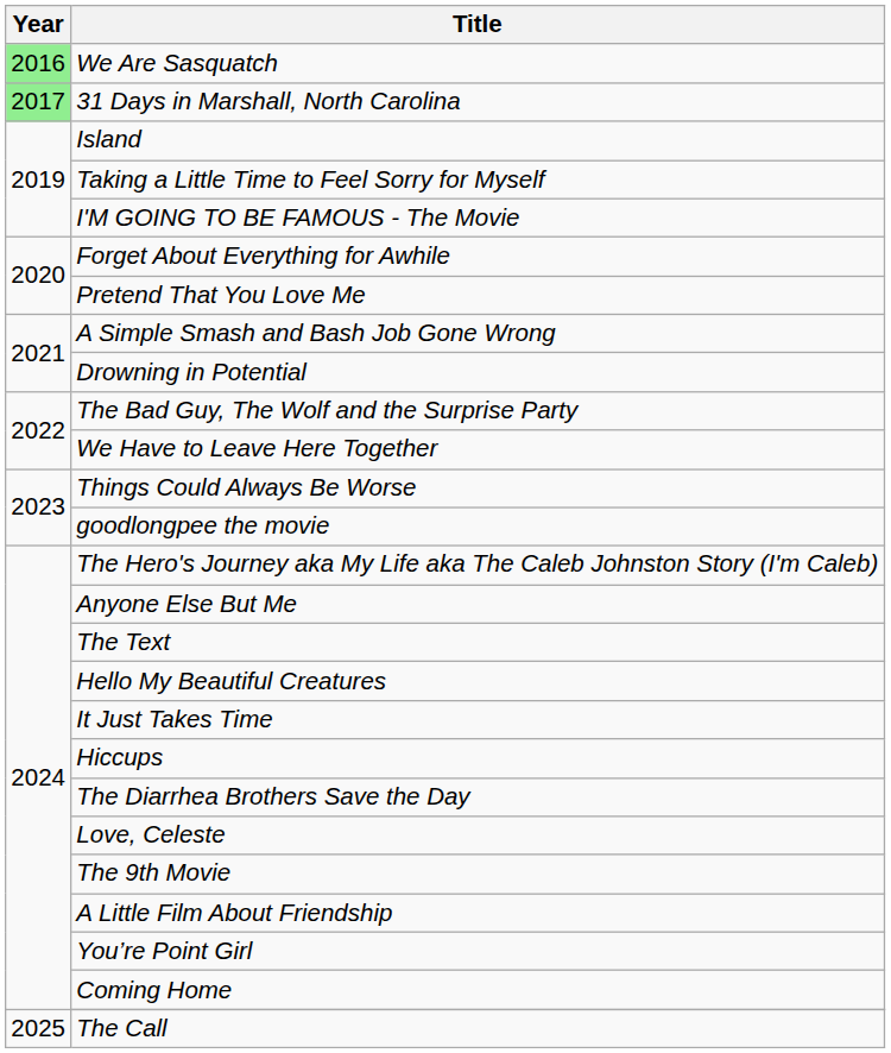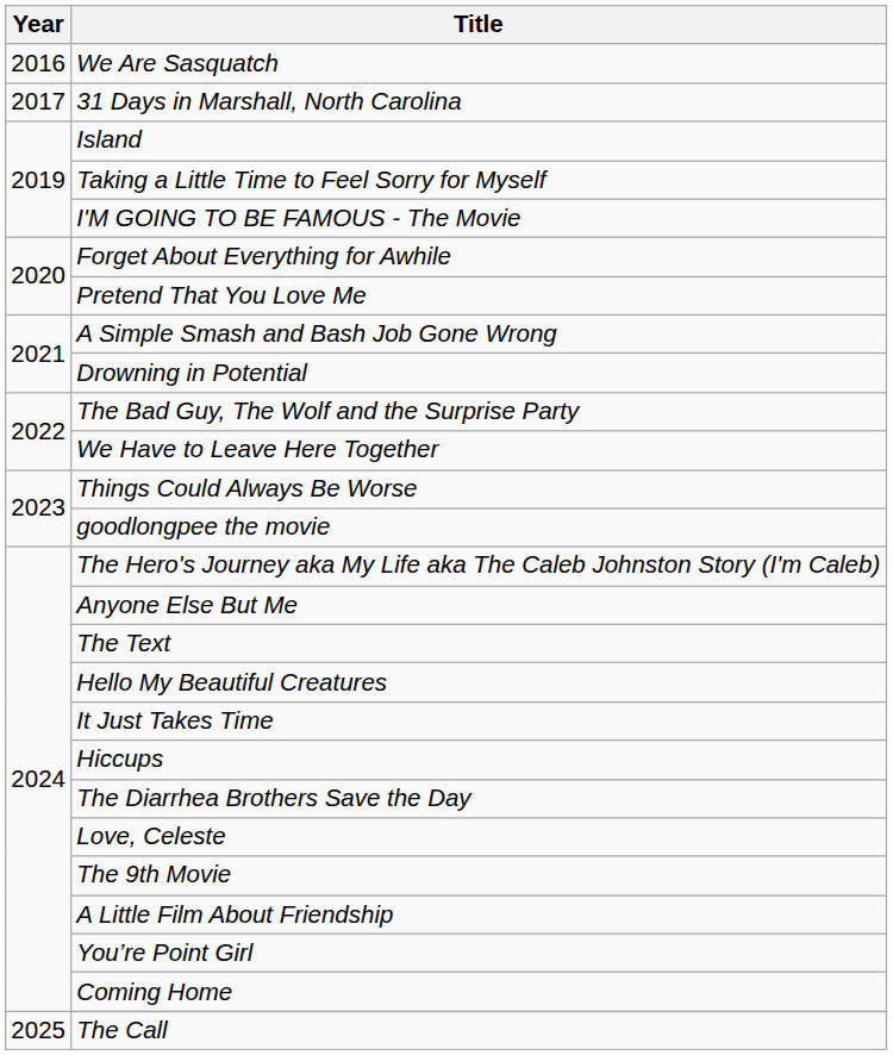We Are Sasquatch | Year: lightgreen background -> no background
31 Days in Marshall, North Carolina | Year: lightgreen background -> no background
